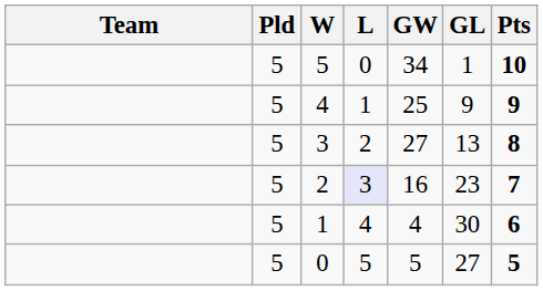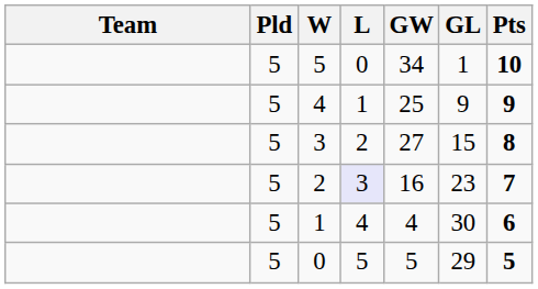row 4 | GL: 13 -> 15
row 7 | GL: 27 -> 29
